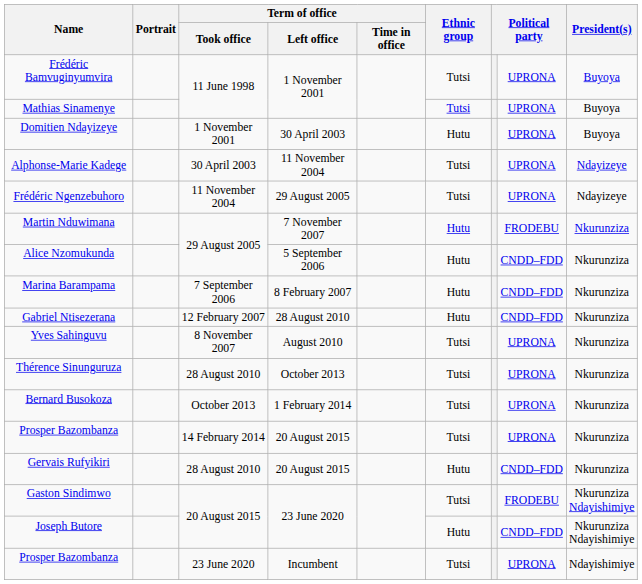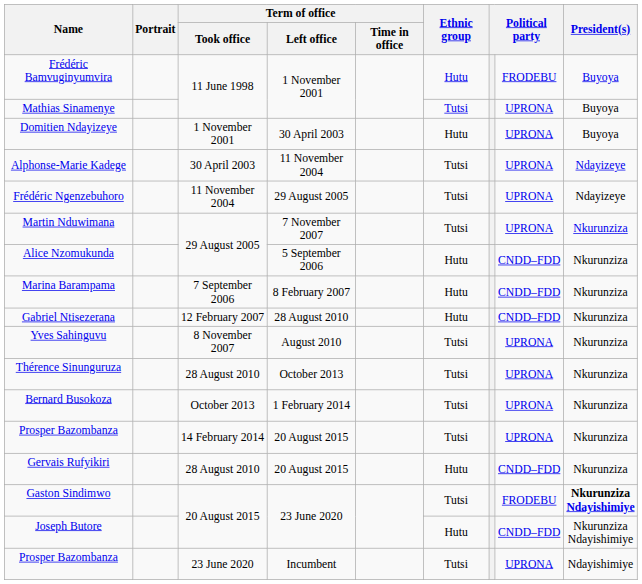Frédéric Bamvuginyumvira | Ethnic group: Tutsi -> Hutu
Frédéric Bamvuginyumvira | column 8: UPRONA -> FRODEBU
Martin Nduwimana | Ethnic group: Hutu -> Tutsi
Martin Nduwimana | column 8: FRODEBU -> UPRONA
Gaston Sindimwo | President(s): normal -> bold
